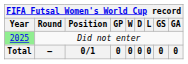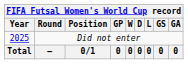Did not enter | Year: lightgreen background -> no background
